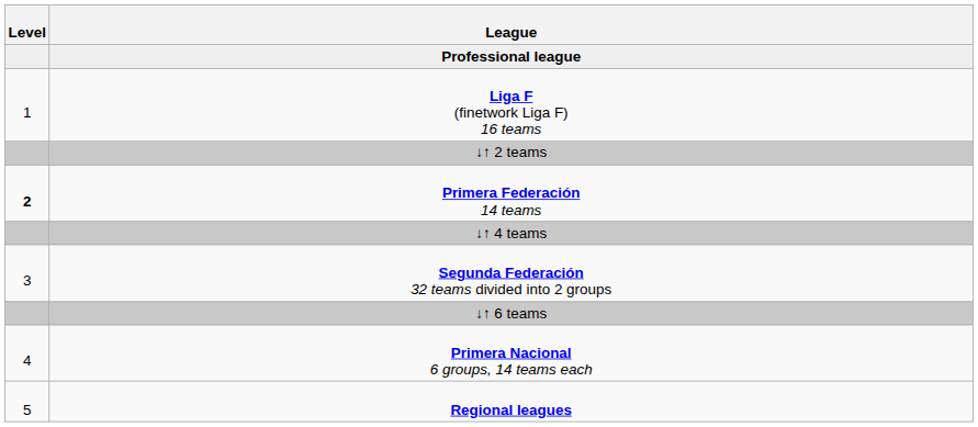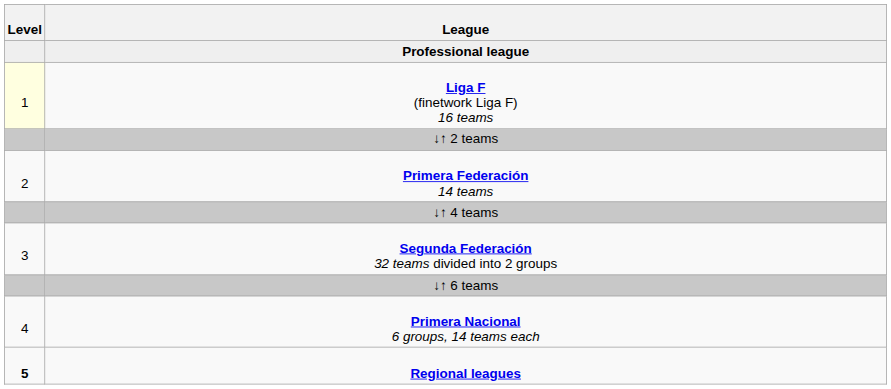Liga F (finetwork Liga F) 16 teams | Level: no background -> lightyellow background
Primera Federación 14 teams | Level: bold -> normal
Regional leagues | Level: normal -> bold
